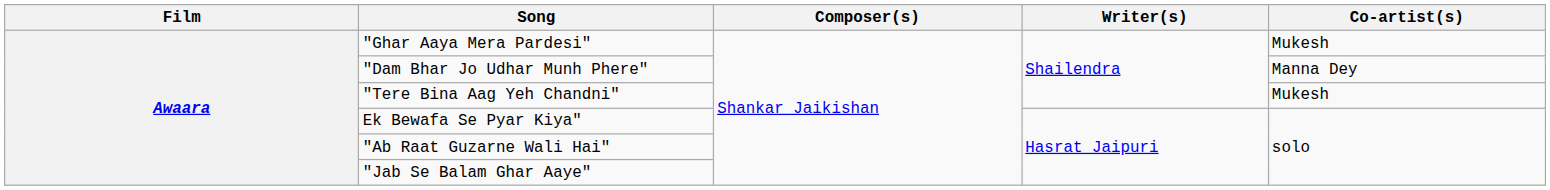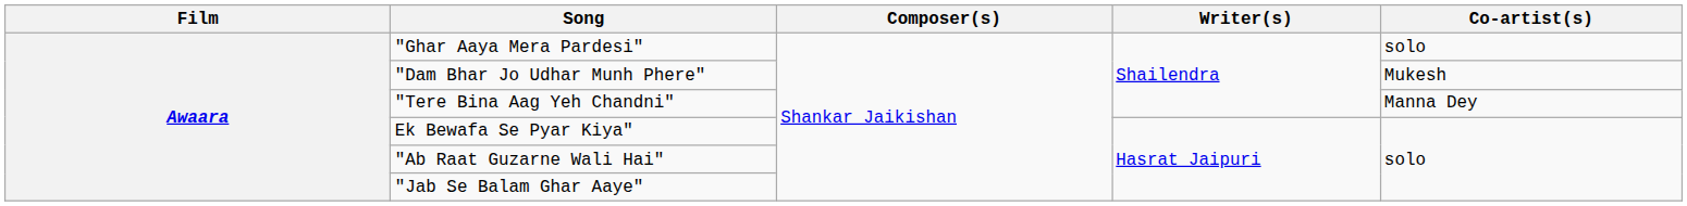"Ghar Aaya Mera Pardesi" | Co-artist(s): Mukesh -> solo
"Dam Bhar Jo Udhar Munh Phere" | Co-artist(s): Manna Dey -> Mukesh
"Tere Bina Aag Yeh Chandni" | Co-artist(s): Mukesh -> Manna Dey
